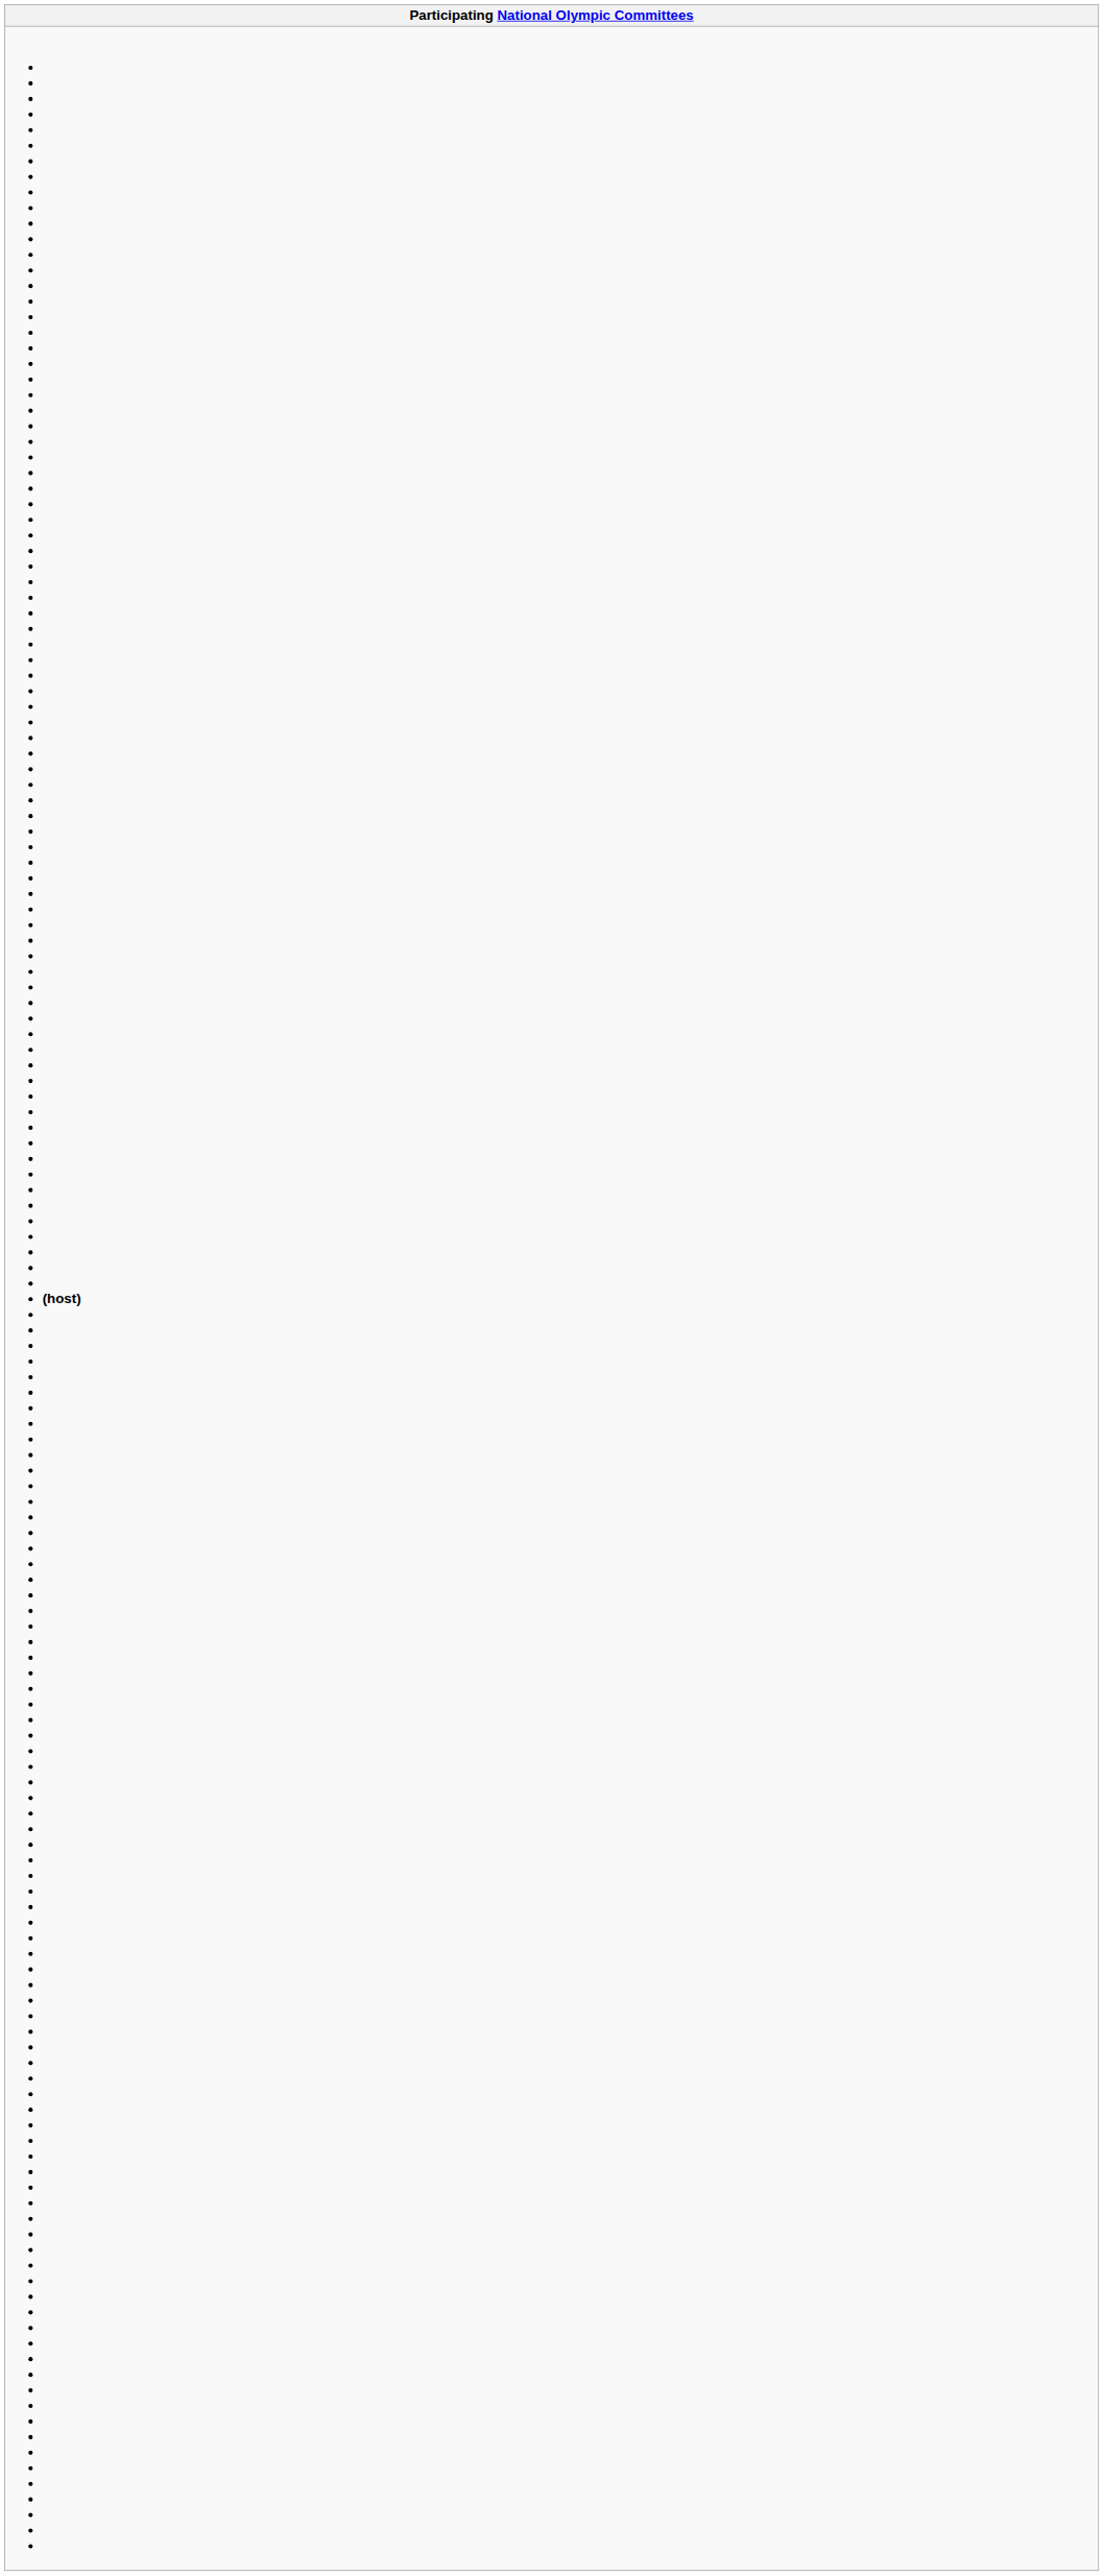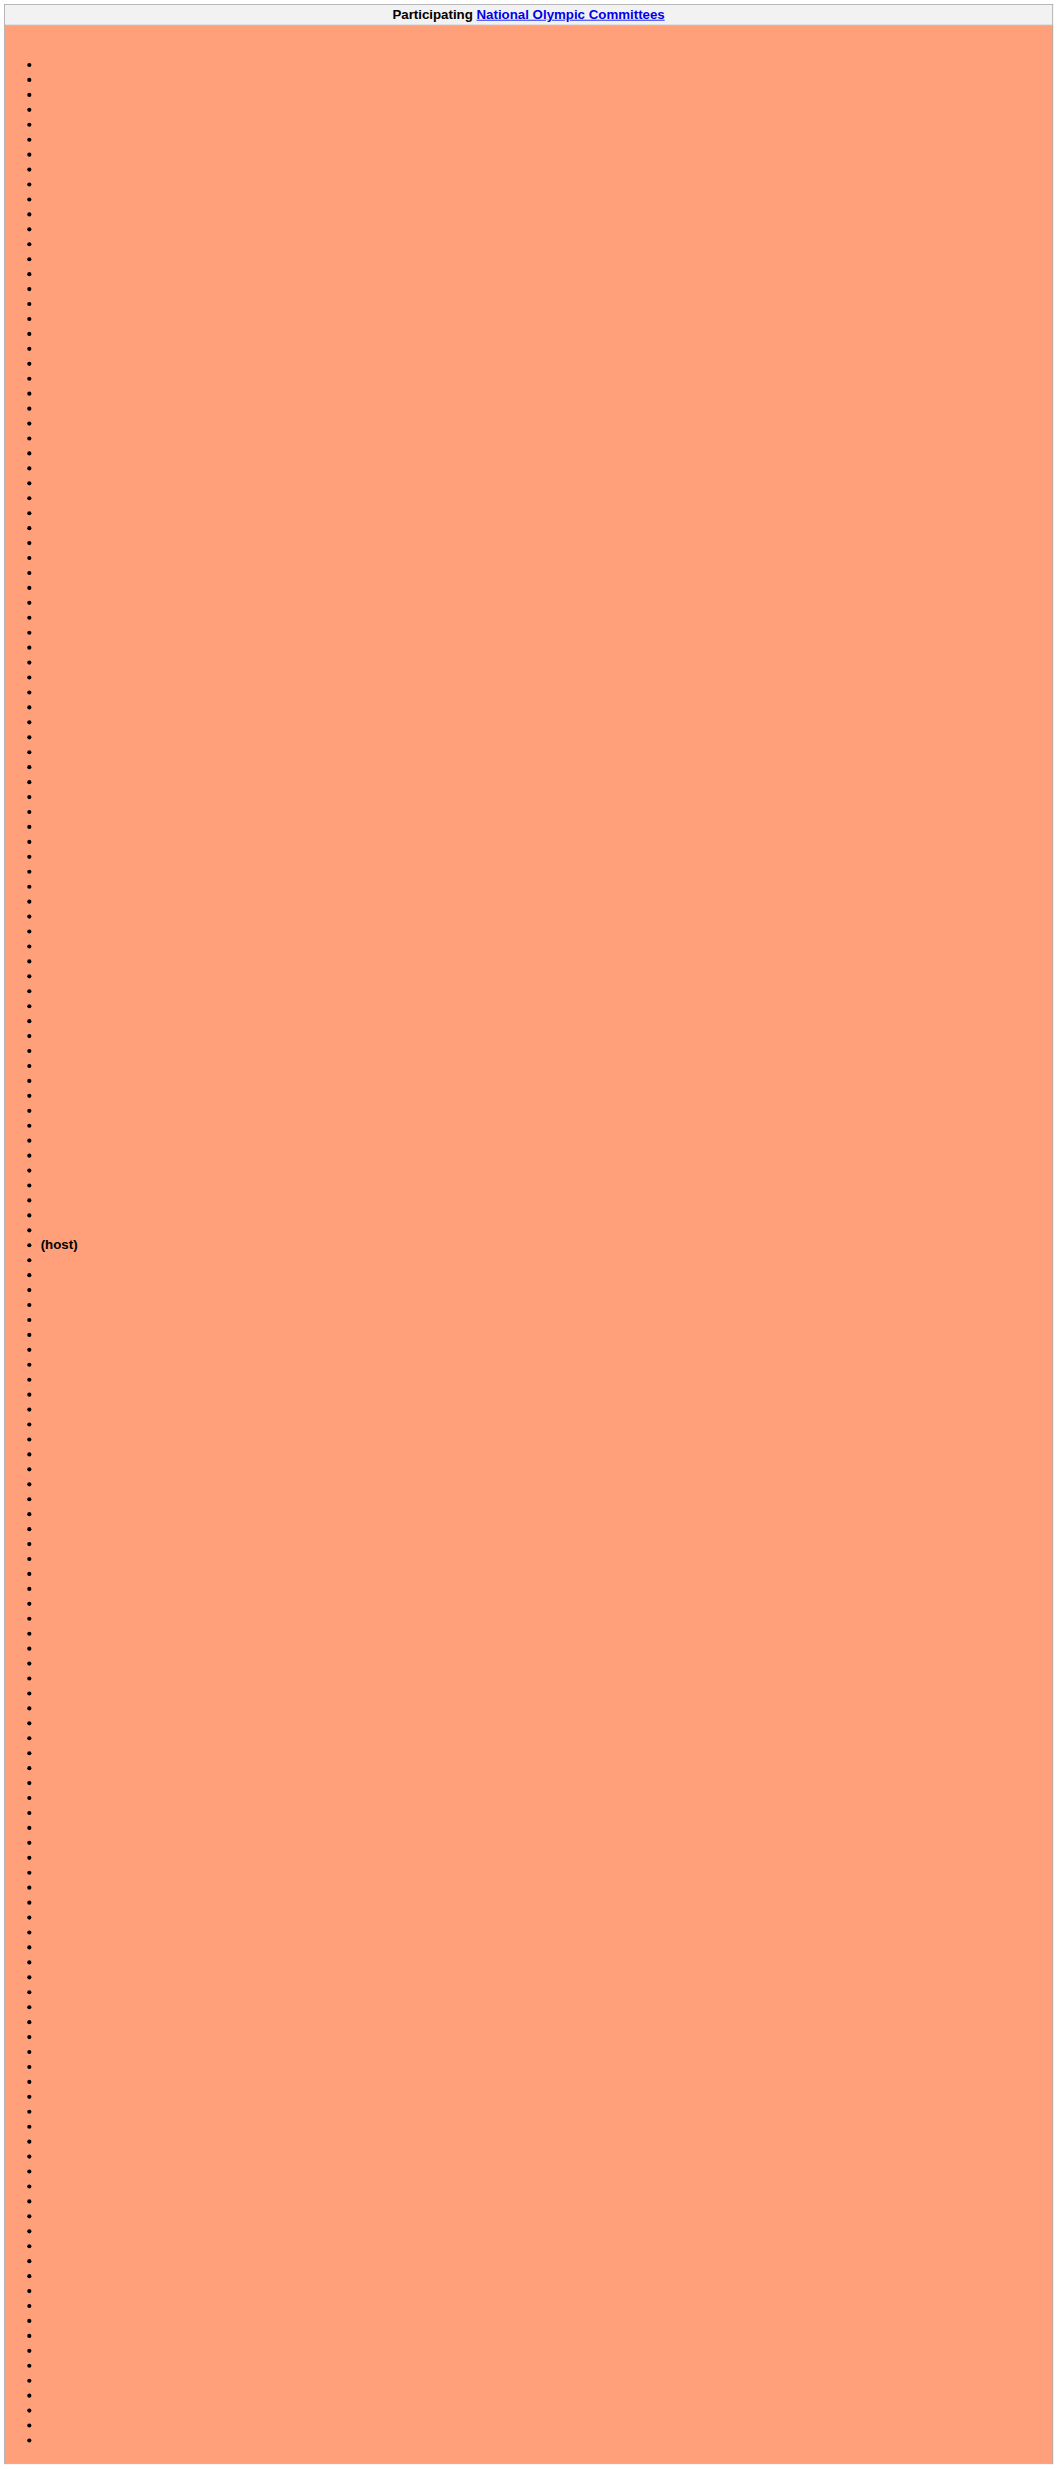row 2 | column 1: no background -> lightsalmon background
